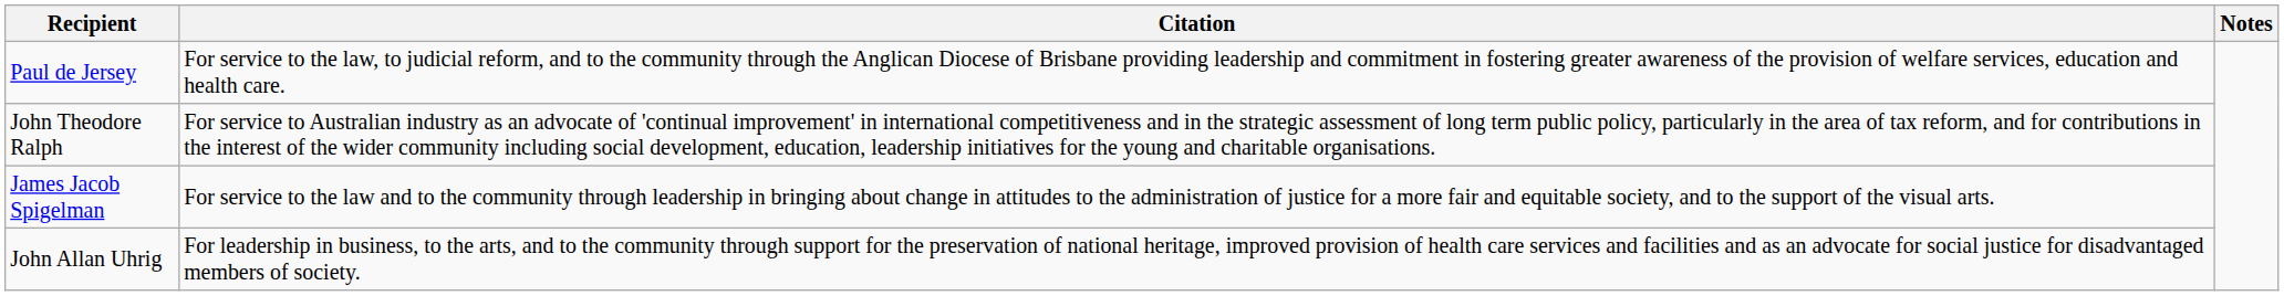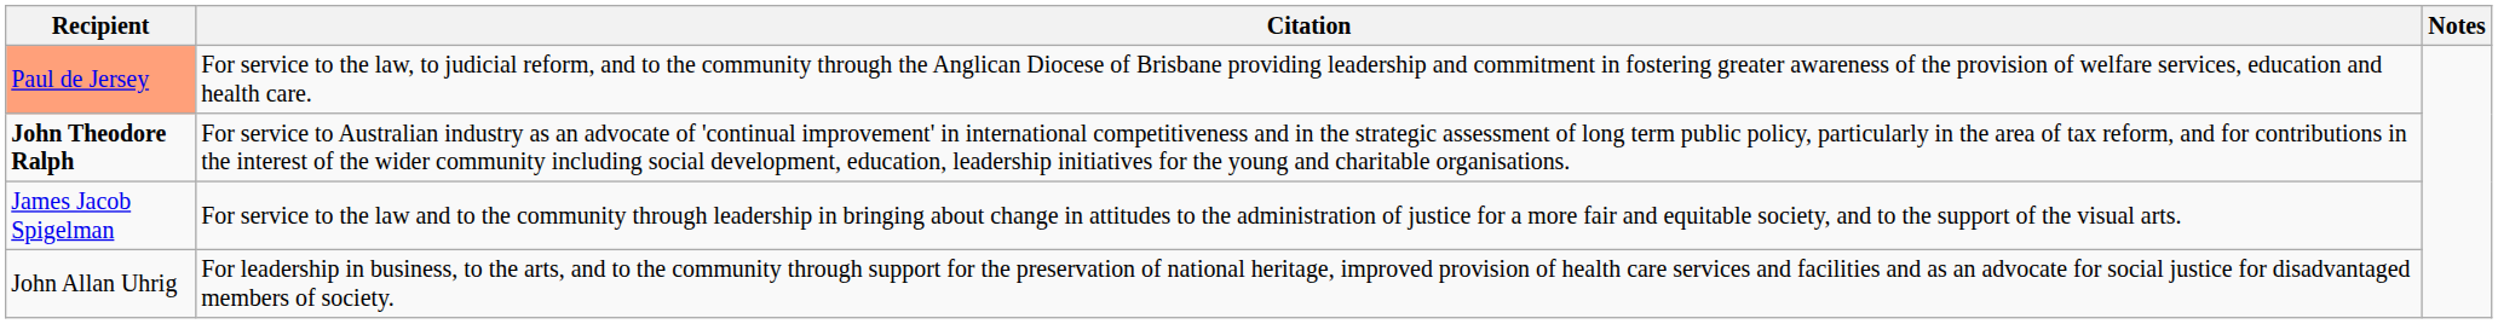Paul de Jersey | Recipient: no background -> lightsalmon background
John Theodore Ralph | Recipient: normal -> bold
